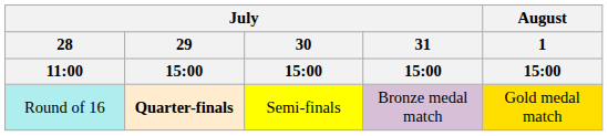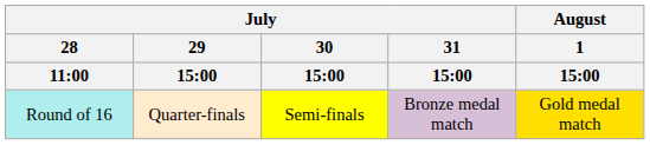Round of 16 | July / 29 / 15:00: bold -> normal
